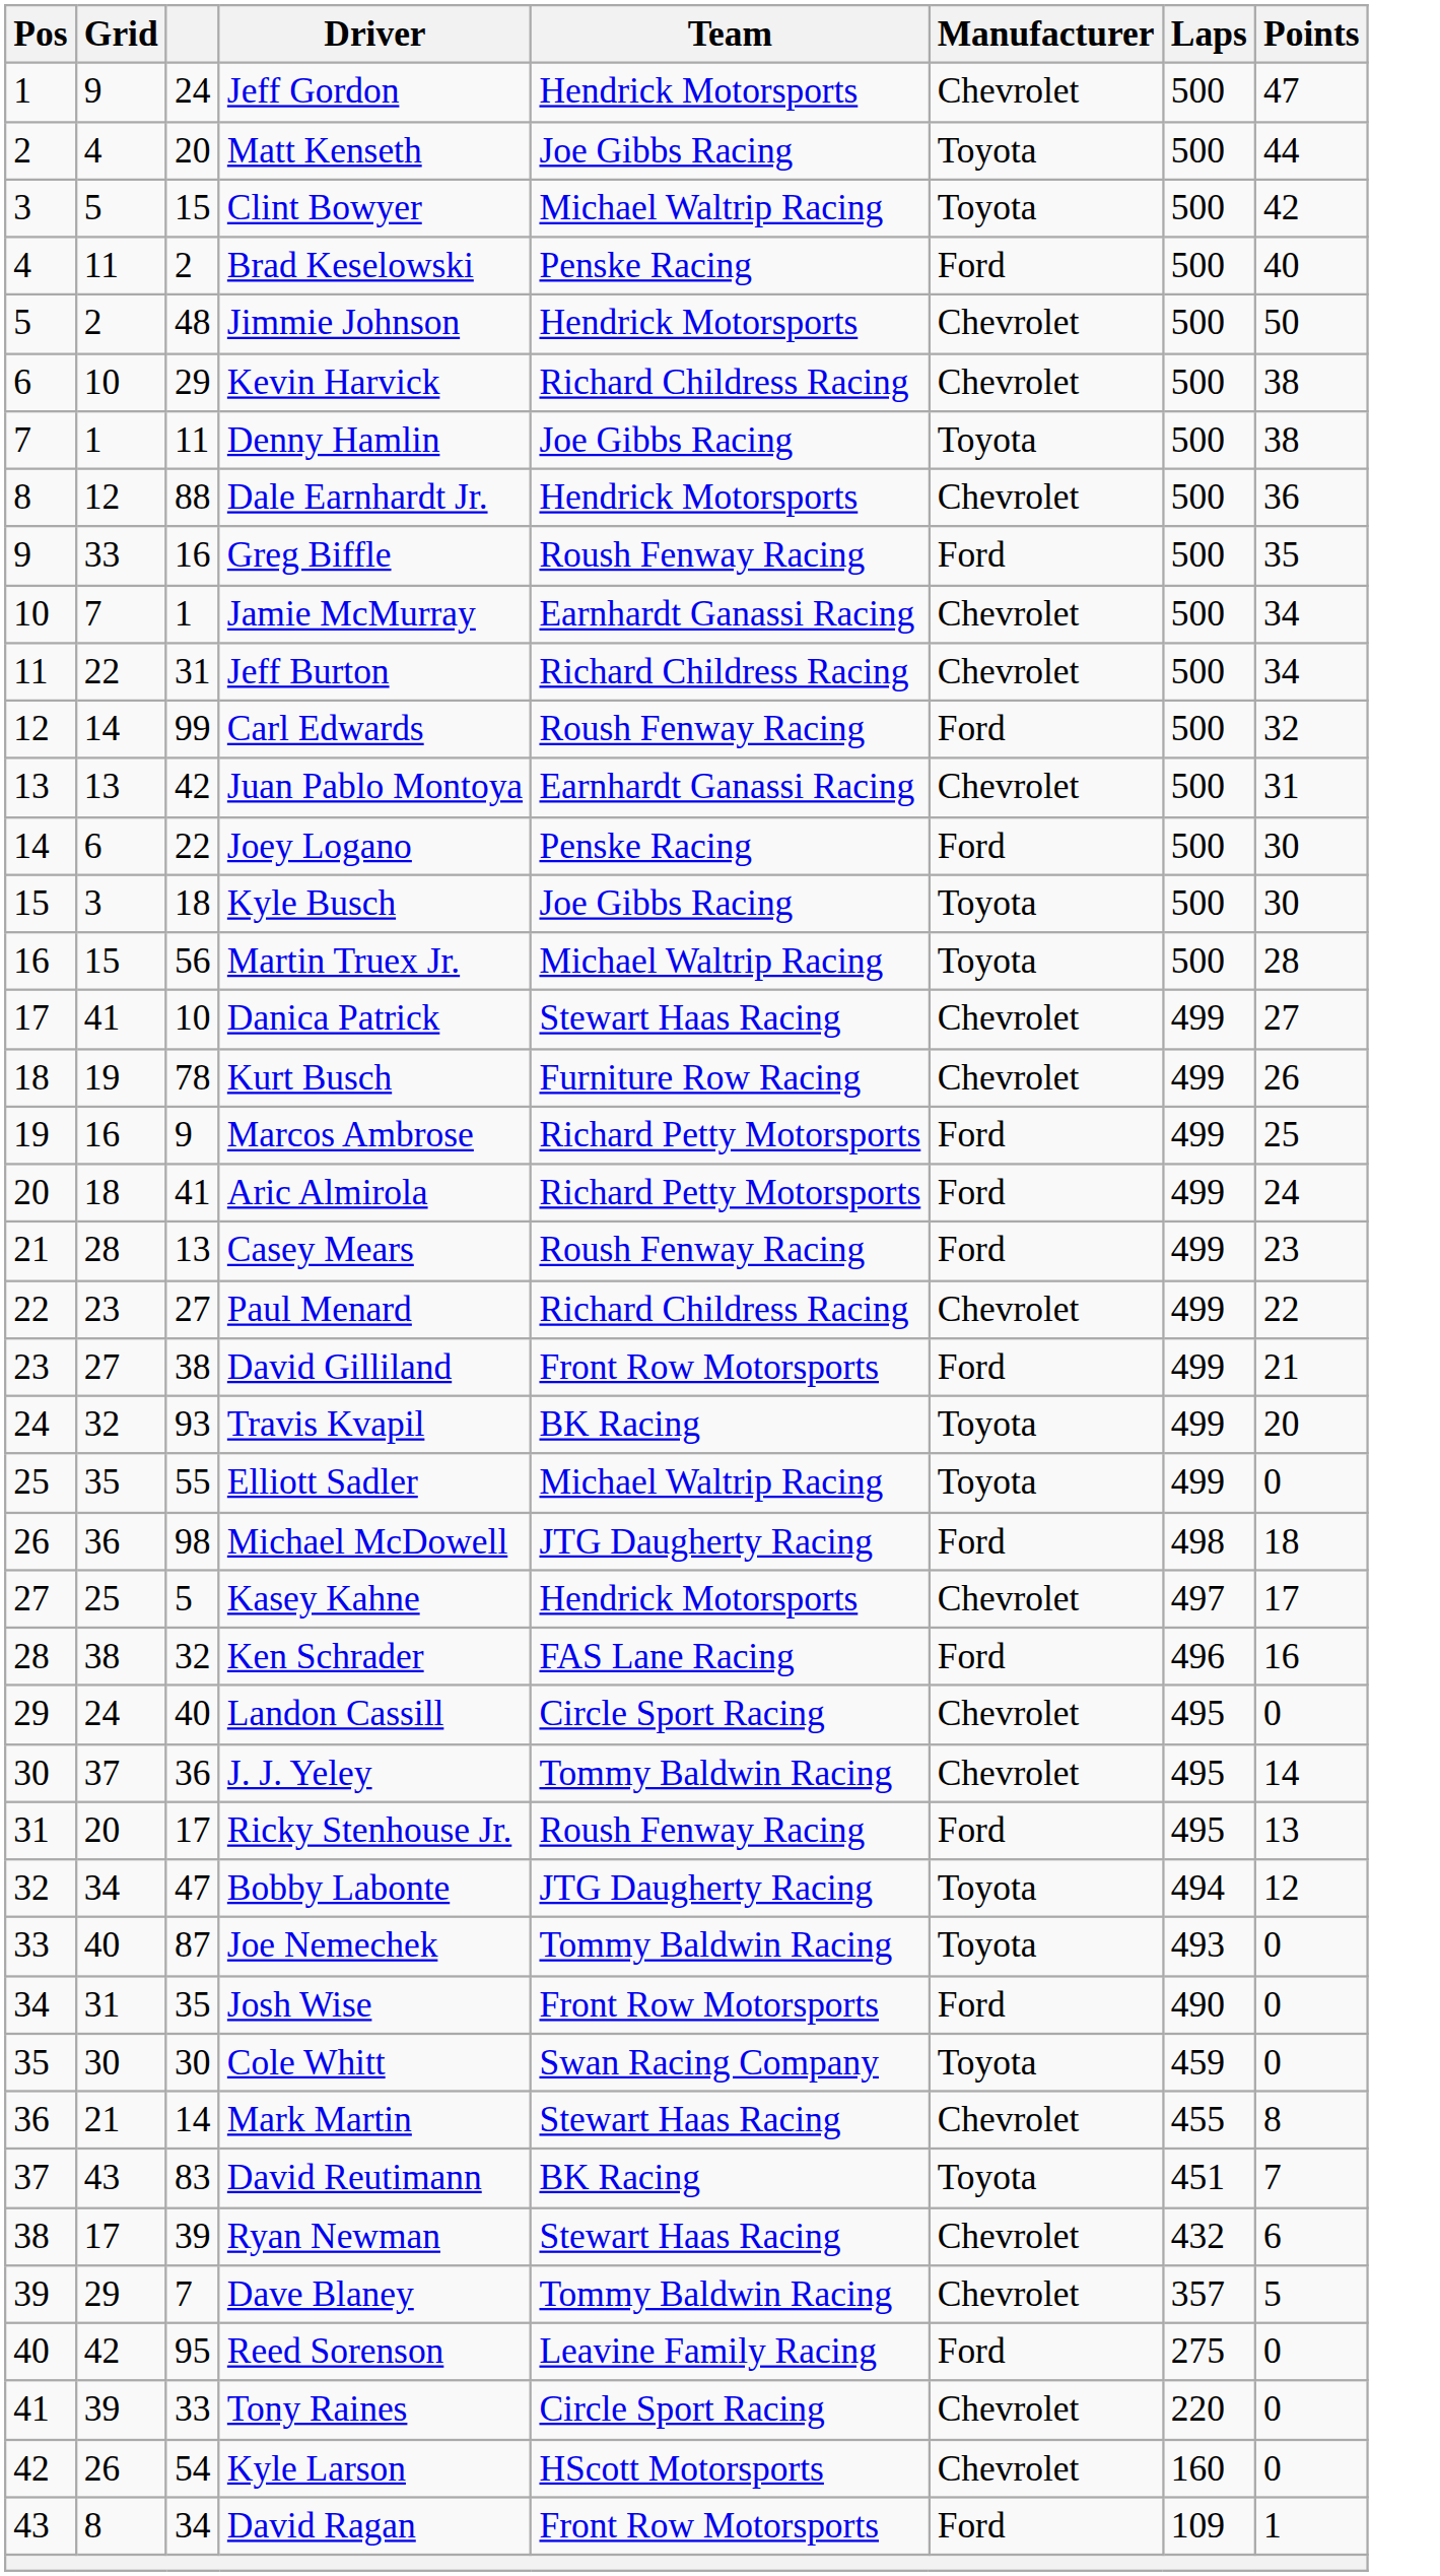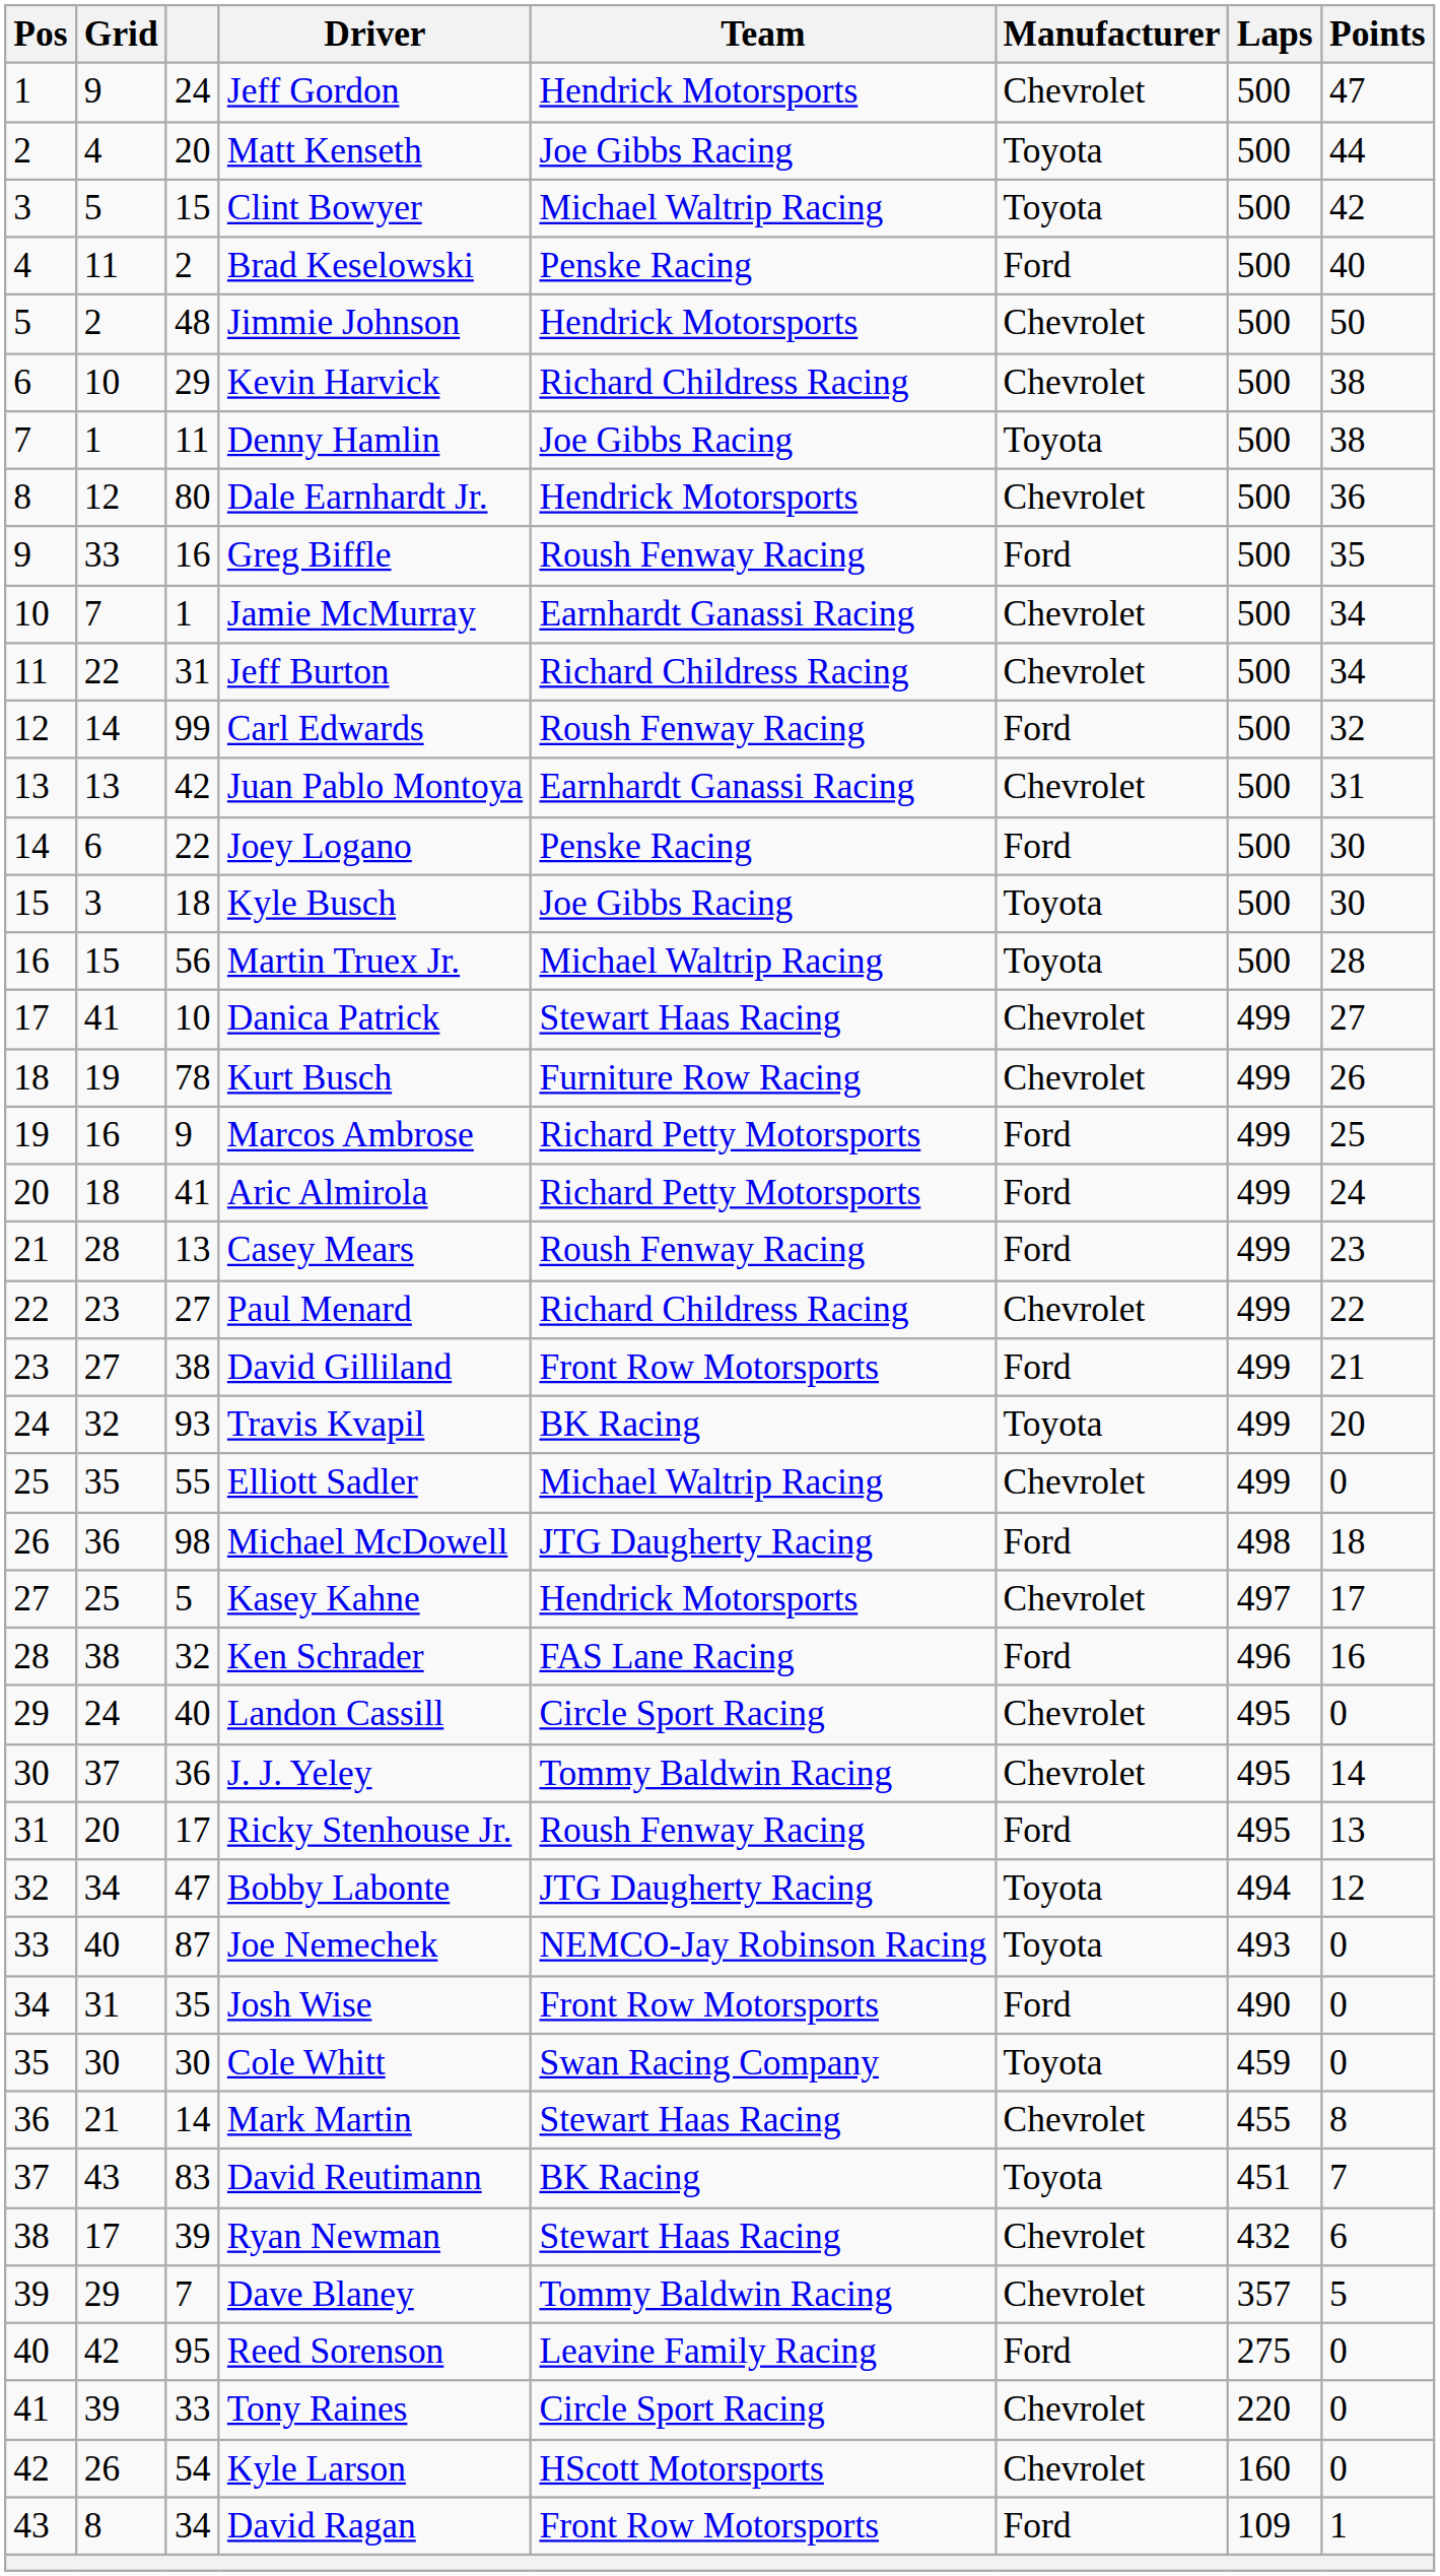Dale Earnhardt Jr. | column 3: 88 -> 80
Elliott Sadler | Manufacturer: Toyota -> Chevrolet
Joe Nemechek | Team: Tommy Baldwin Racing -> NEMCO-Jay Robinson Racing
